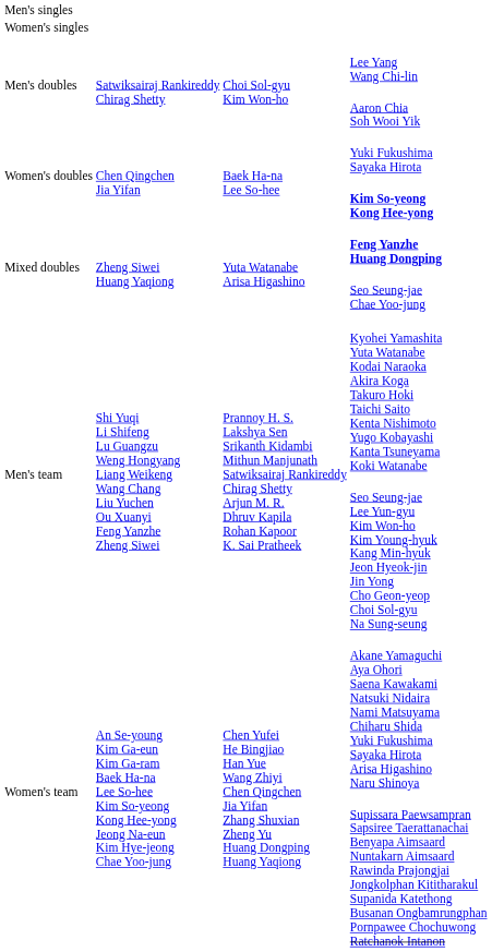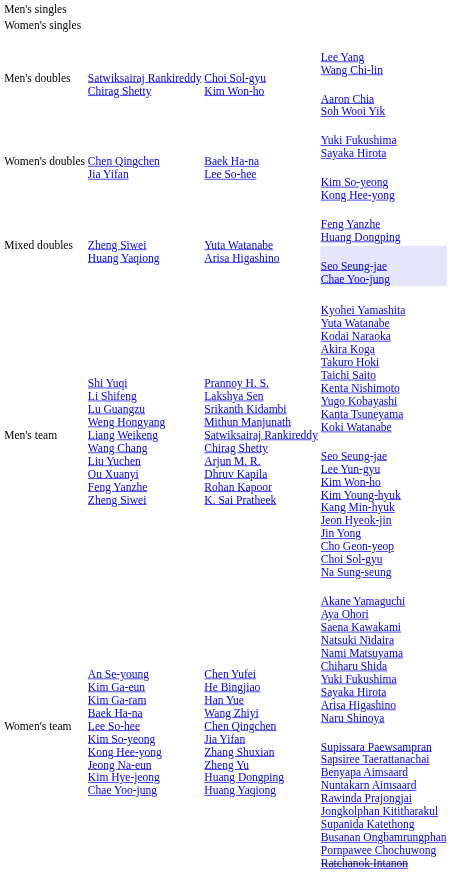Kim So-yeong Kong Hee-yong | column 4: bold -> normal
Feng Yanzhe Huang Dongping | column 4: bold -> normal
Seo Seung-jae Chae Yoo-jung | column 4: no background -> lavender background
